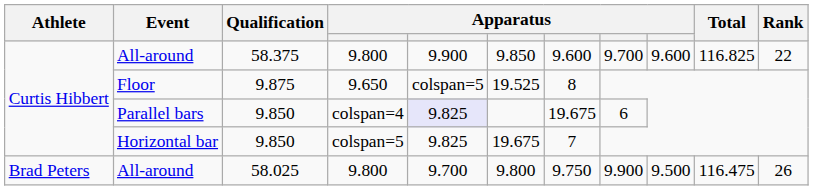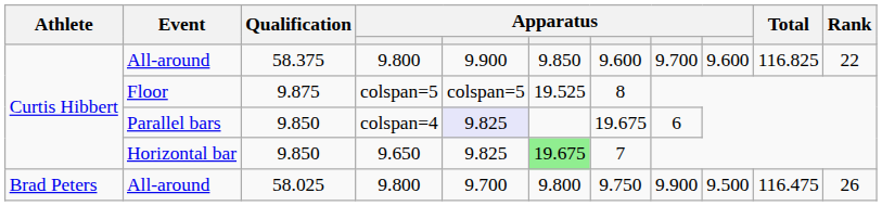Floor | column 4: 9.650 -> colspan=5
Horizontal bar | column 4: colspan=5 -> 9.650
Horizontal bar | column 6: no background -> lightgreen background
